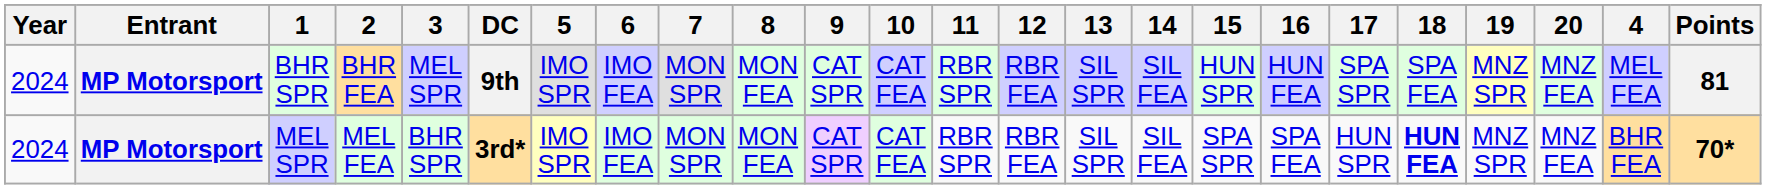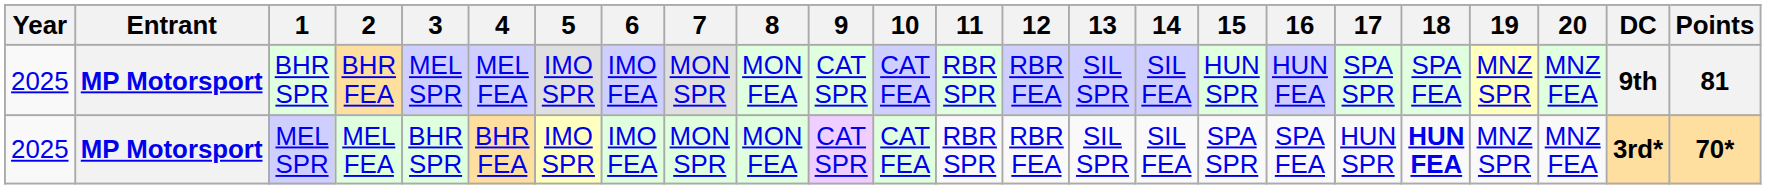columns swapped: 4 <-> DC
row 2 | Year: 2024 -> 2025
row 3 | Year: 2024 -> 2025
